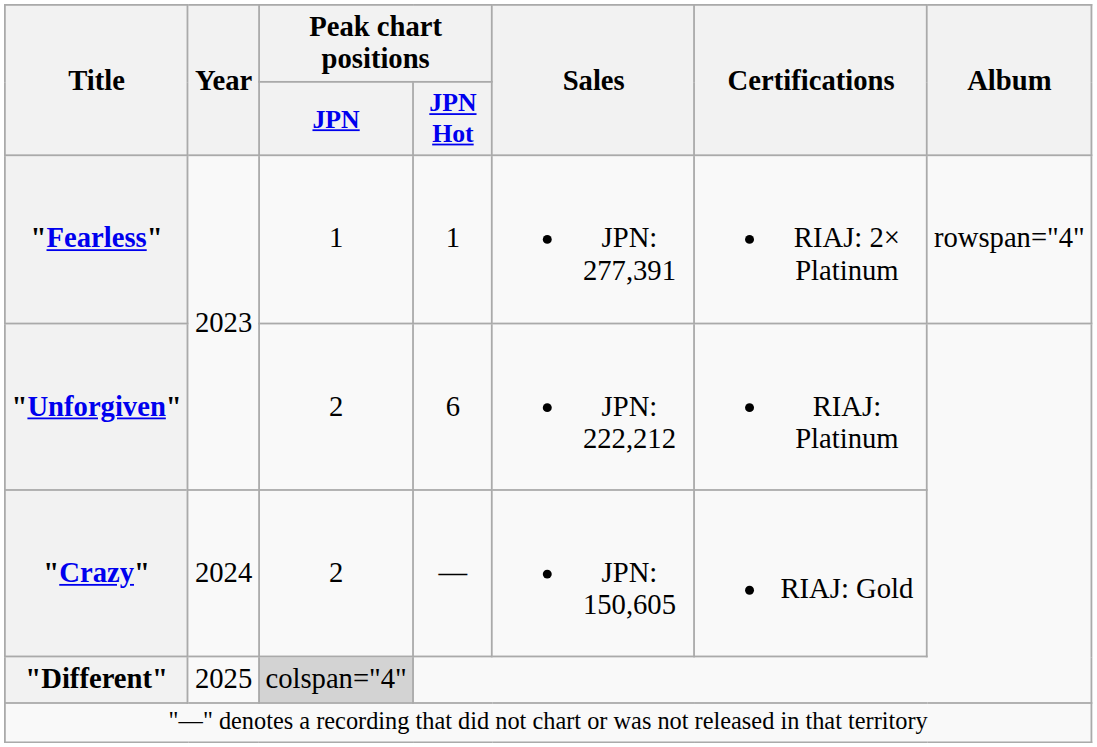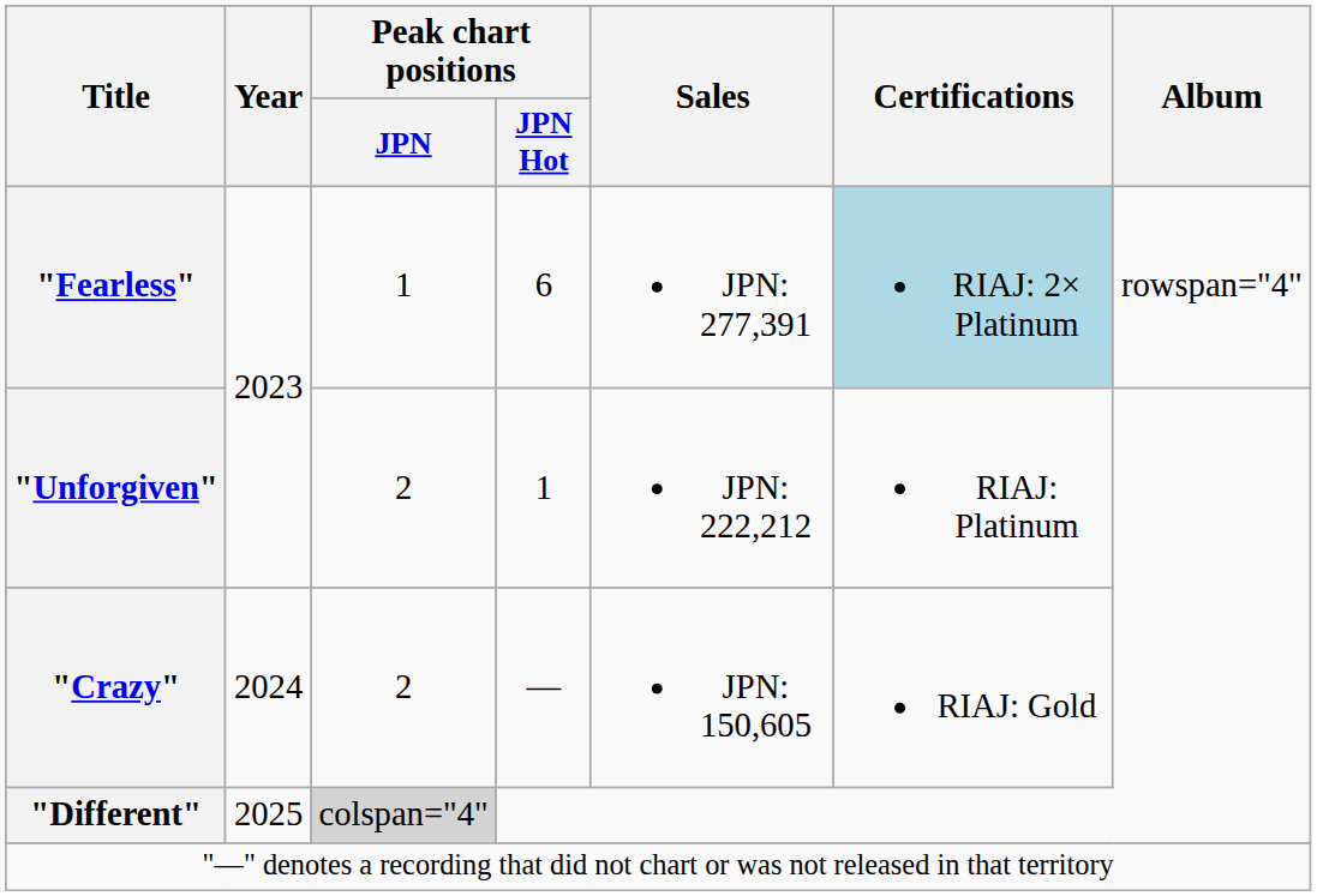"Fearless" | Peak chart positions / JPN Hot: 1 -> 6
"Fearless" | Certifications: no background -> lightblue background
"Unforgiven" | Peak chart positions / JPN Hot: 6 -> 1
